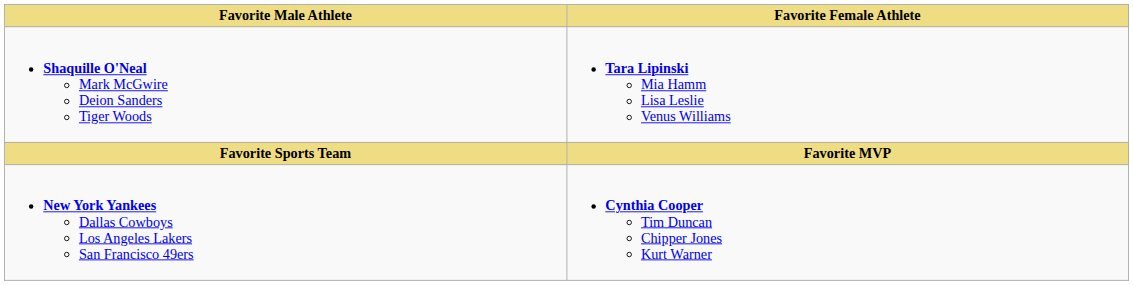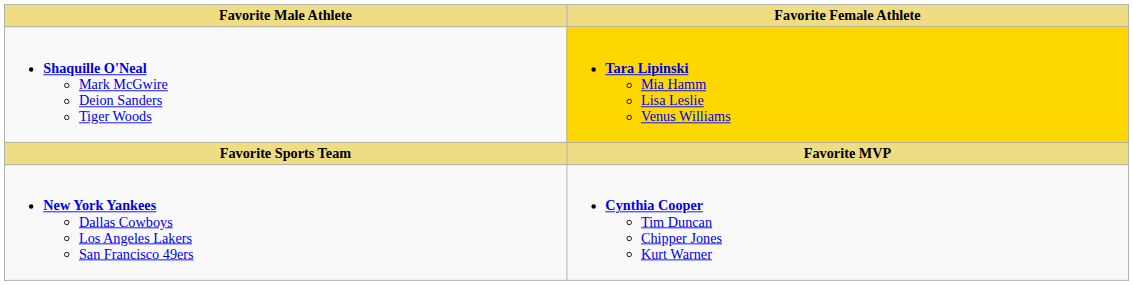Shaquille O'Neal Mark McGwire Deion Sanders Tiger Woods | Favorite Female Athlete: no background -> gold background
